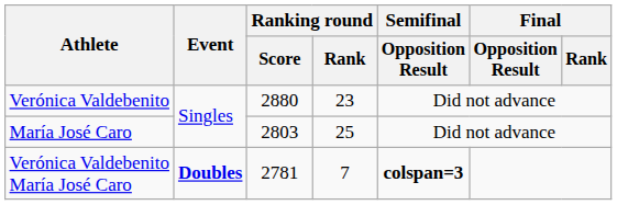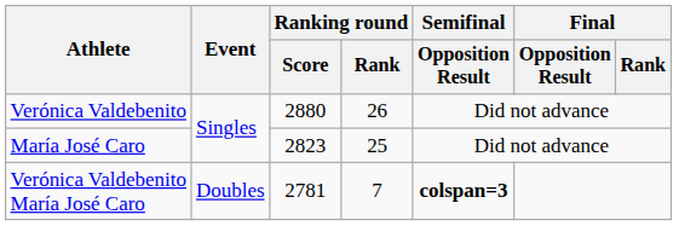Verónica Valdebenito | Ranking round / Rank: 23 -> 26
María José Caro | Ranking round / Score: 2803 -> 2823
Verónica Valdebenito María José Caro | Event: bold -> normal
